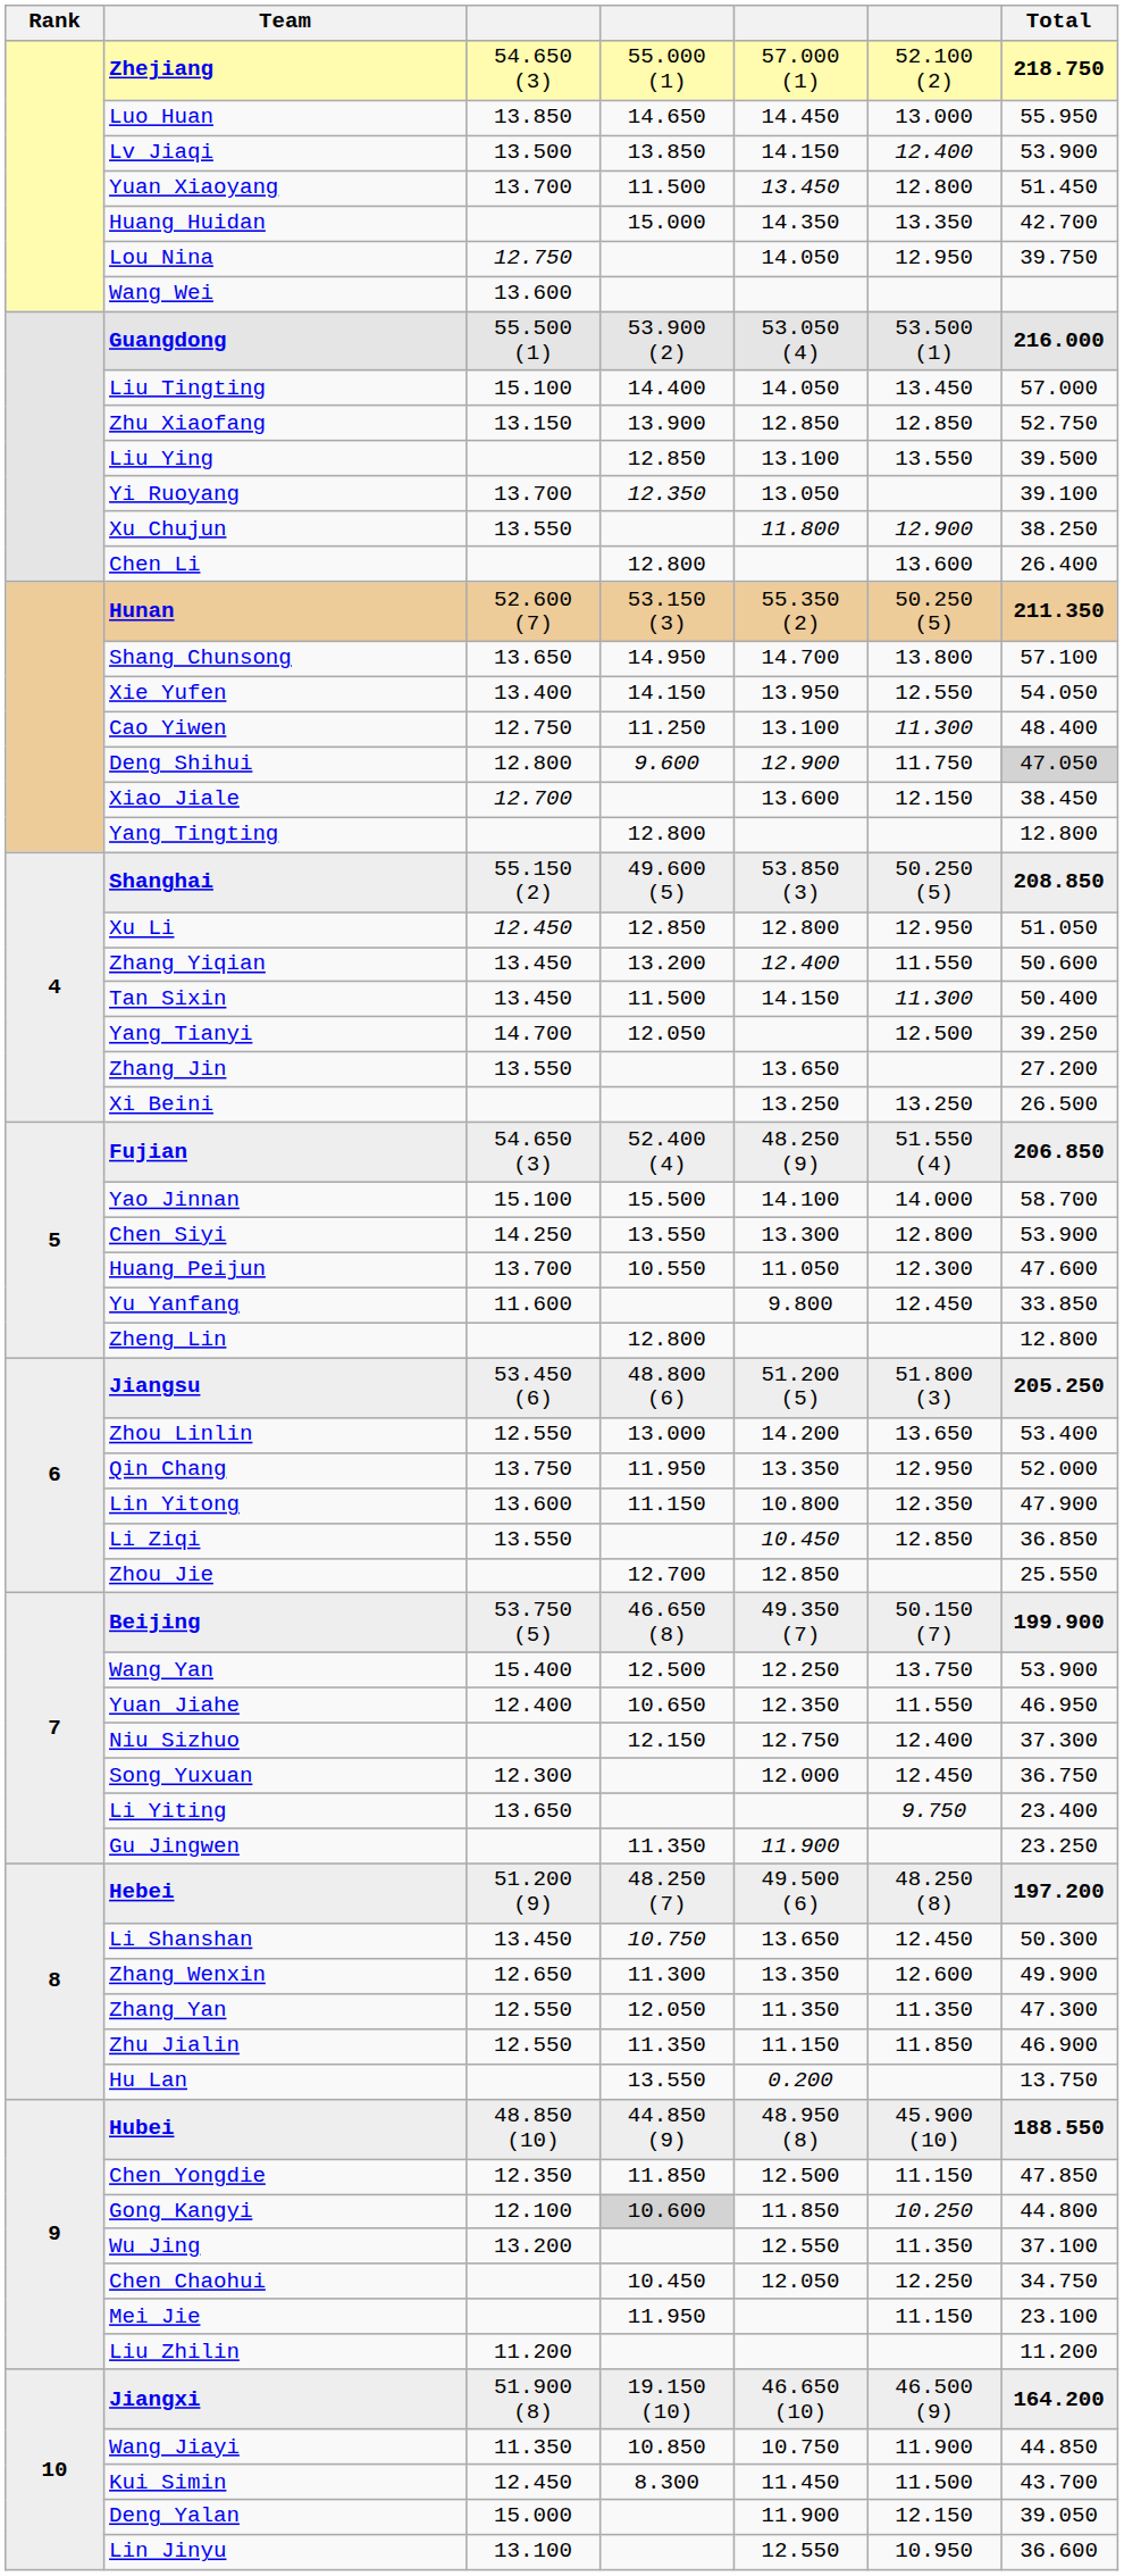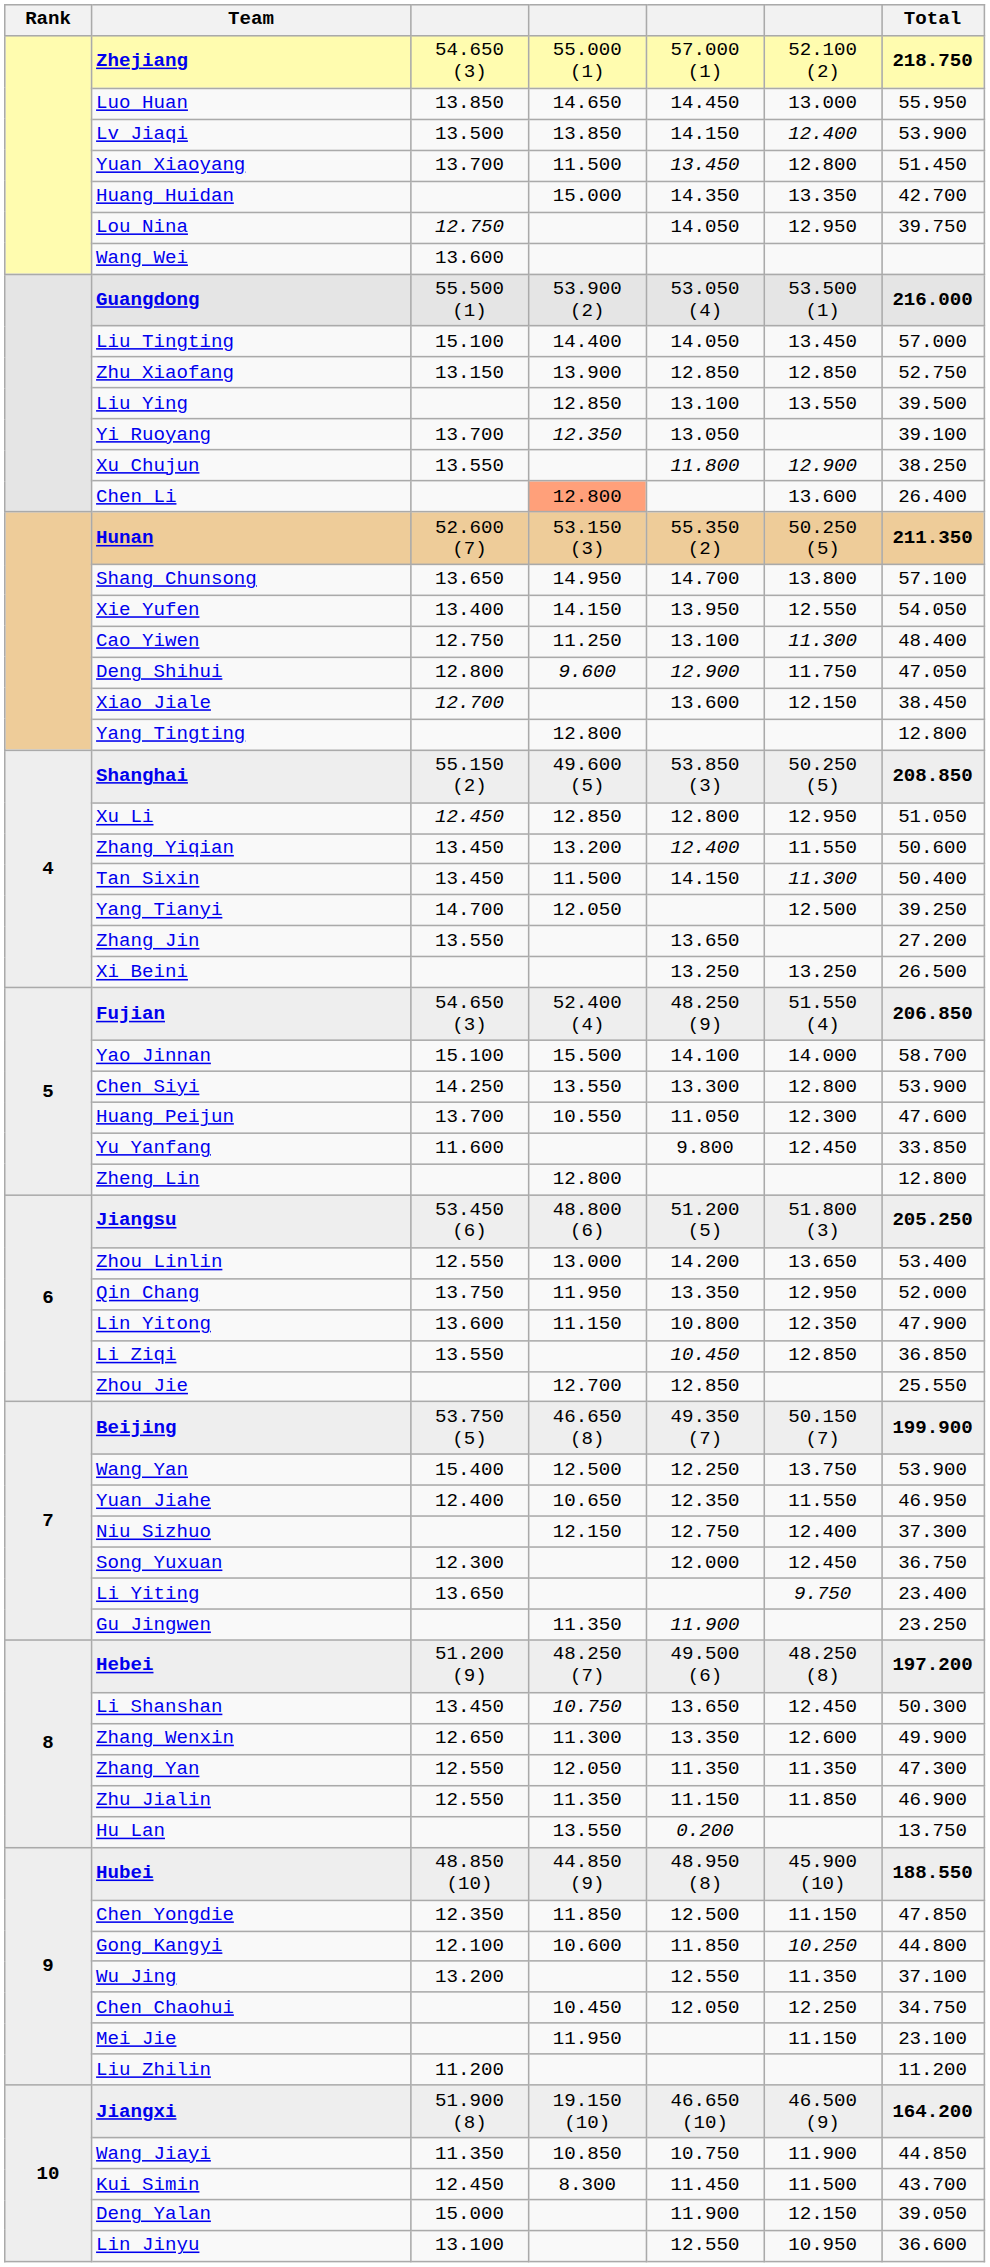Chen Li | column 4: no background -> lightsalmon background
Deng Shihui | Total: lightgrey background -> no background
Gong Kangyi | column 4: lightgrey background -> no background
